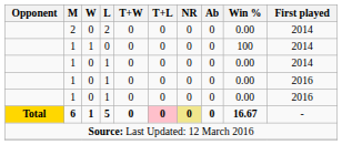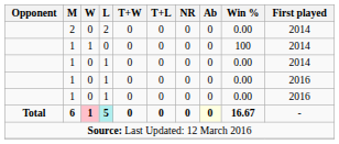5 | Opponent: gold background -> no background
5 | W: no background -> pink background
5 | L: no background -> paleturquoise background
5 | T+L: pink background -> no background
5 | NR: khaki background -> no background
5 | Ab: no background -> lightyellow background
